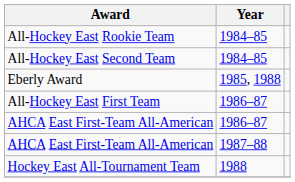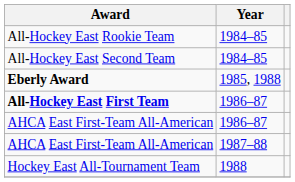Eberly Award | Award: normal -> bold
All-Hockey East First Team | Award: normal -> bold
